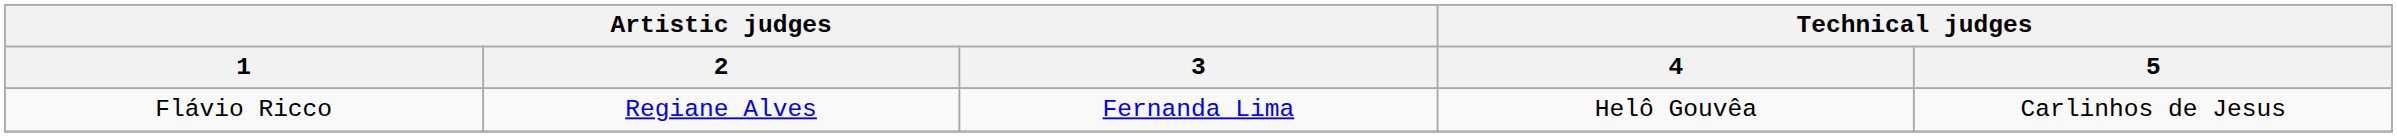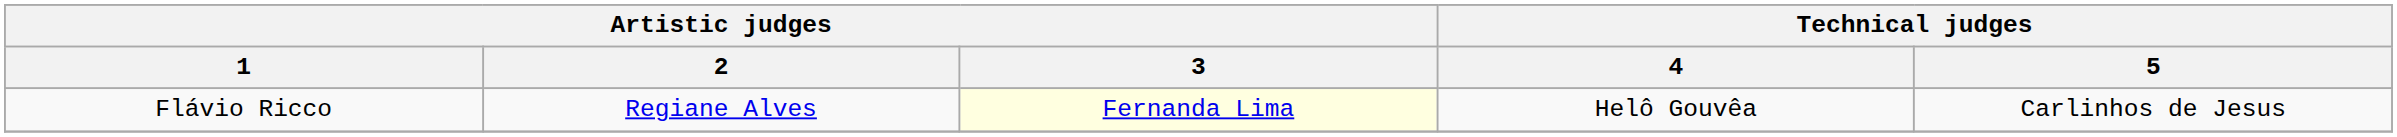Flávio Ricco | Artistic judges / 3: no background -> lightyellow background
